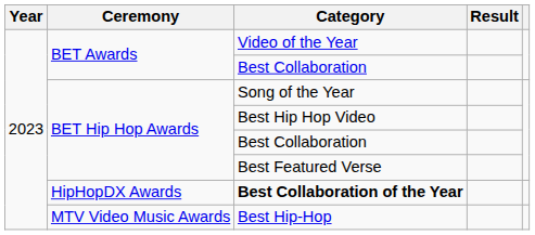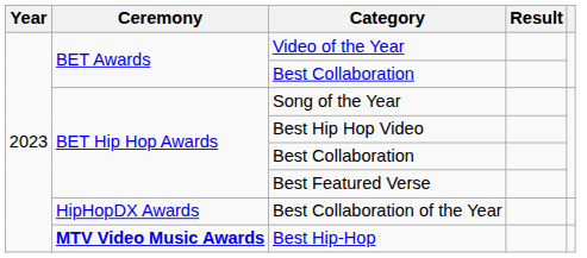Best Collaboration of the Year | Category: bold -> normal
Best Hip-Hop | Ceremony: normal -> bold
